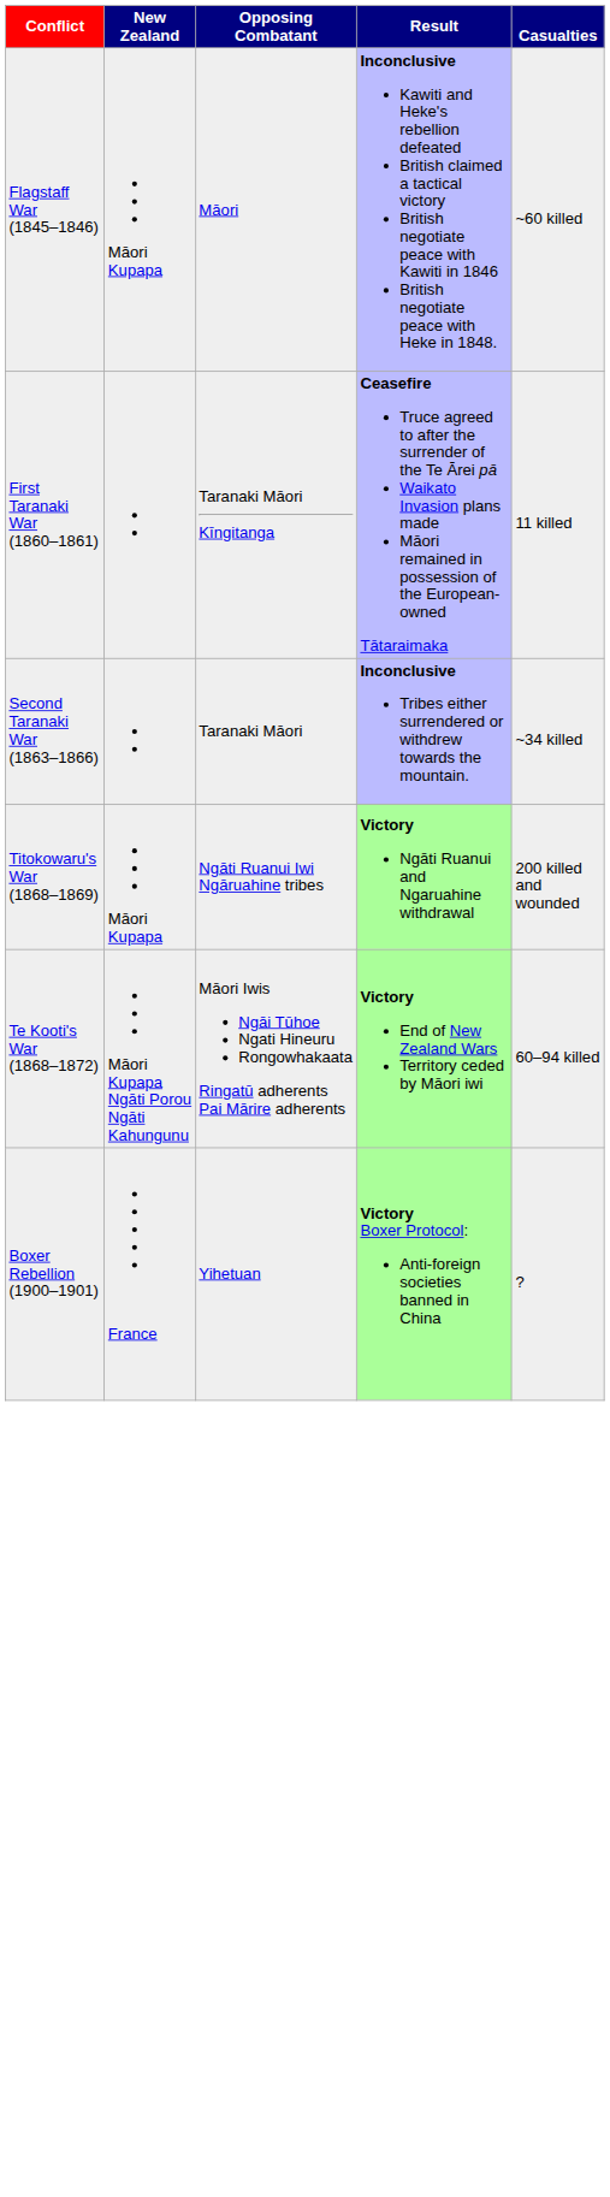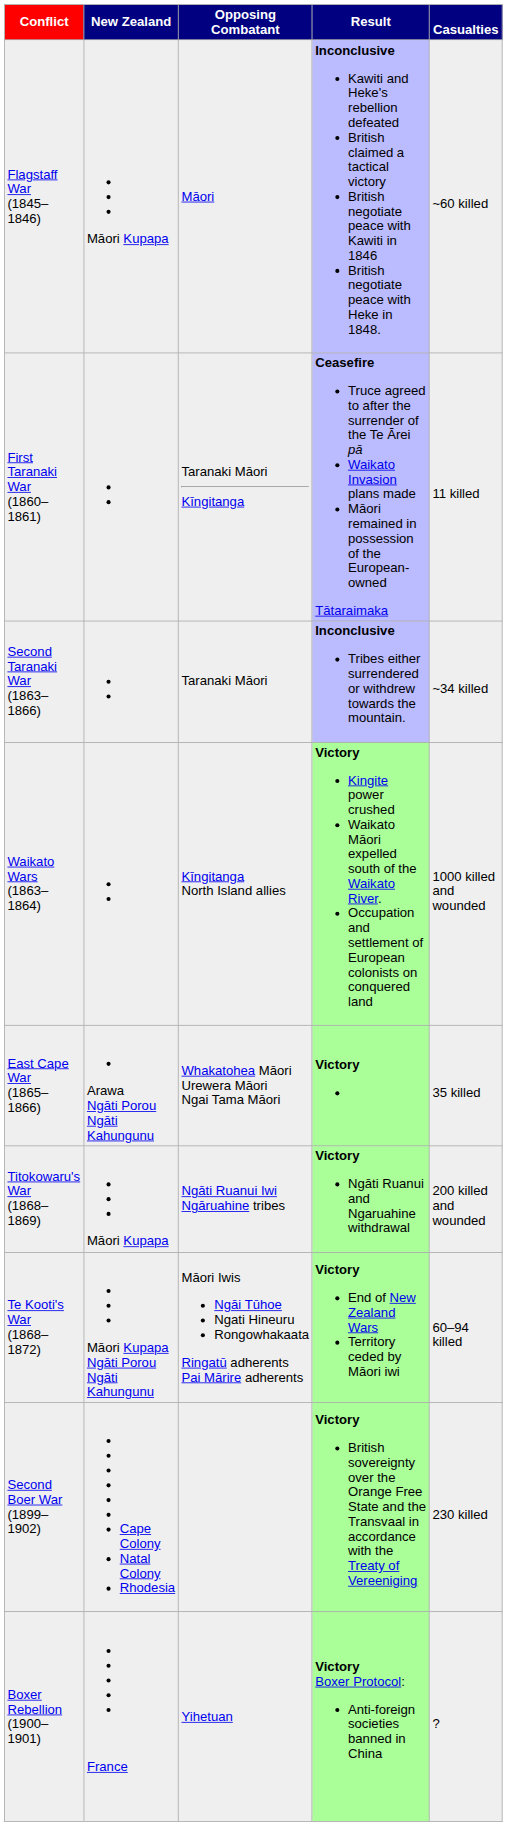+ row: Waikato Wars (1863–1864) | Kīngitanga North Island allies | Victory Kingite power crushed Waikato Māori expelled south of the Waikato River. Occupation and settlement of European colonists on conquered land | 1000 killed and wounded
+ row: East Cape War (1865–1866) | Arawa Ngāti Porou Ngāti Kahungunu | Whakatohea Māori Urewera Māori Ngai Tama Māori | Victory | 35 killed
+ row: Second Boer War (1899–1902) | Cape Colony Natal Colony Rhodesia | Victory British sovereignty over the Orange Free State and the Transvaal in accordance with the Treaty of Vereeniging | 230 killed
